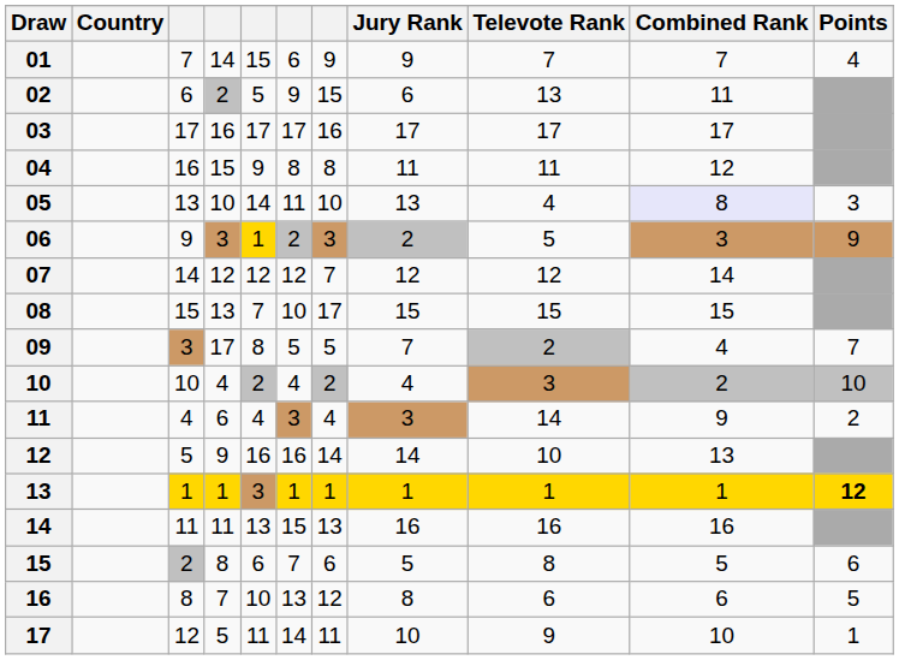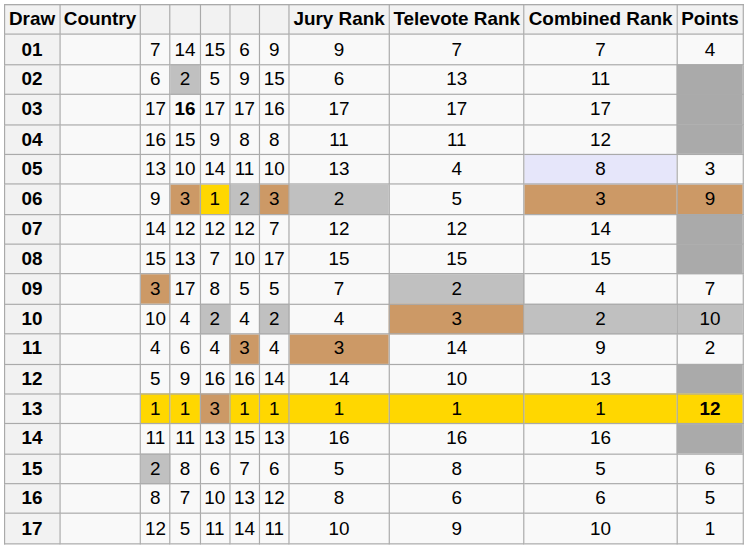03 | column 4: normal -> bold
